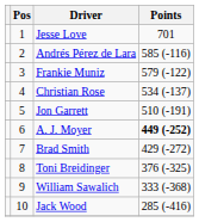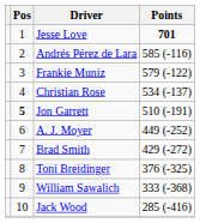Jesse Love | Points: normal -> bold
Jon Garrett | Pos: normal -> bold
A. J. Moyer | Points: bold -> normal
